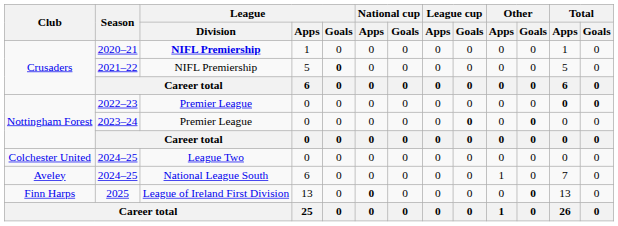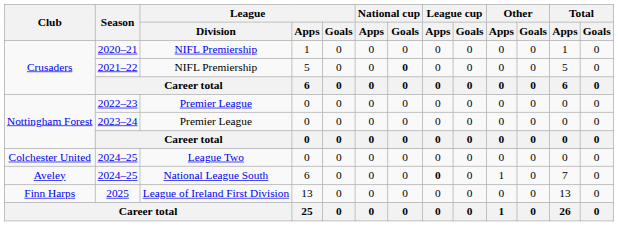2020–21 | League / Division: bold -> normal
2021–22 | League / Goals: bold -> normal
2021–22 | National cup / Goals: normal -> bold
2022–23 | Total / Apps: bold -> normal
2022–23 | Total / Goals: bold -> normal
2023–24 | League cup / Goals: bold -> normal
2023–24 | Other / Goals: bold -> normal
Aveley / 2024–25 | League cup / Apps: normal -> bold
2025 | National cup / Apps: bold -> normal
2025 | Other / Goals: bold -> normal
